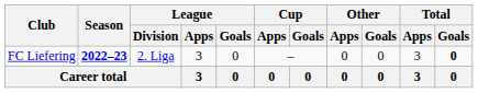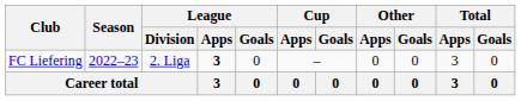FC Liefering | Season: bold -> normal
FC Liefering | League / Apps: normal -> bold
FC Liefering | Total / Goals: bold -> normal
